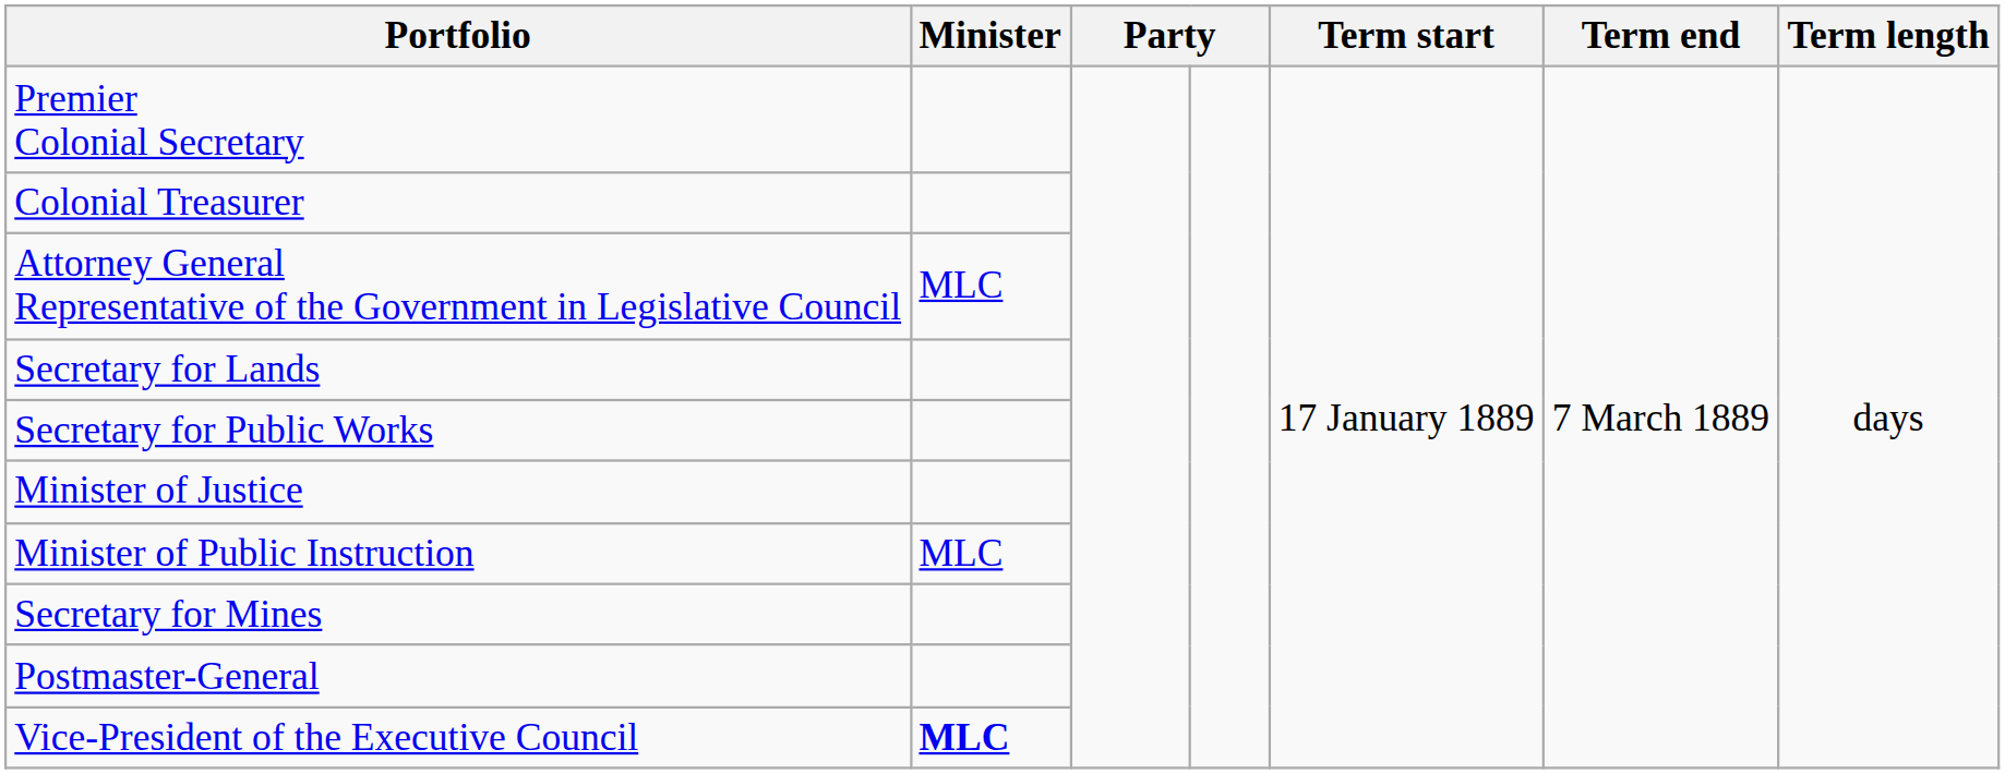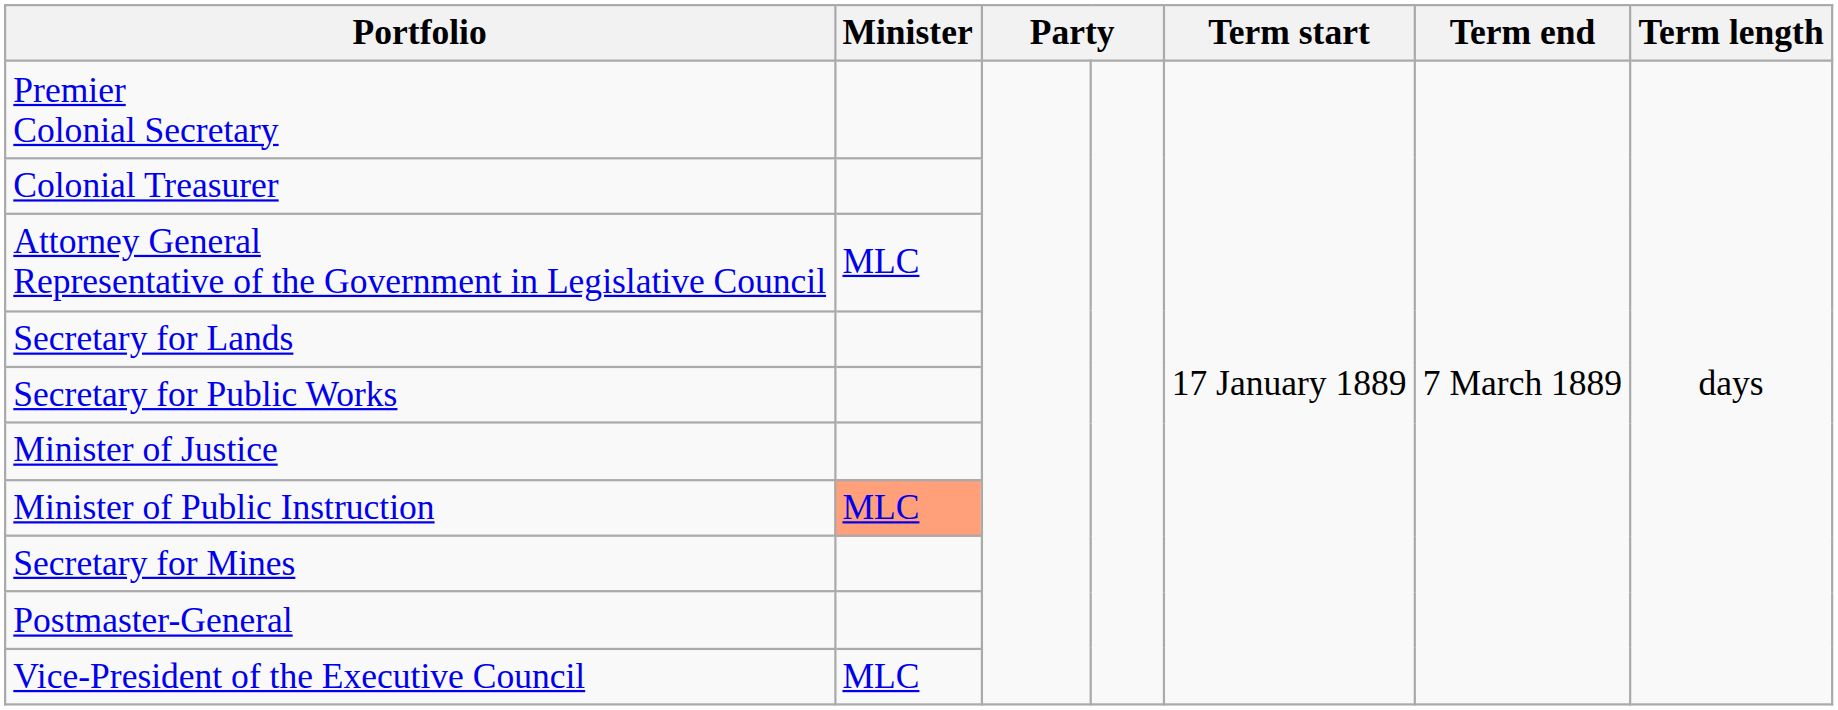Minister of Public Instruction | Minister: no background -> lightsalmon background
Vice-President of the Executive Council | Minister: bold -> normal
